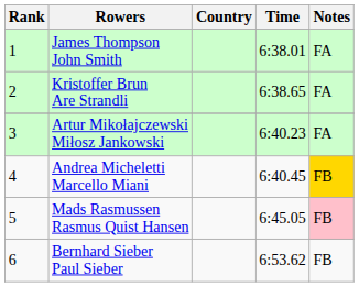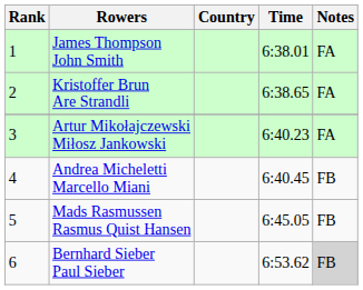Andrea Micheletti Marcello Miani | Notes: gold background -> no background
Mads Rasmussen Rasmus Quist Hansen | Notes: pink background -> no background
Bernhard Sieber Paul Sieber | Notes: no background -> lightgrey background
